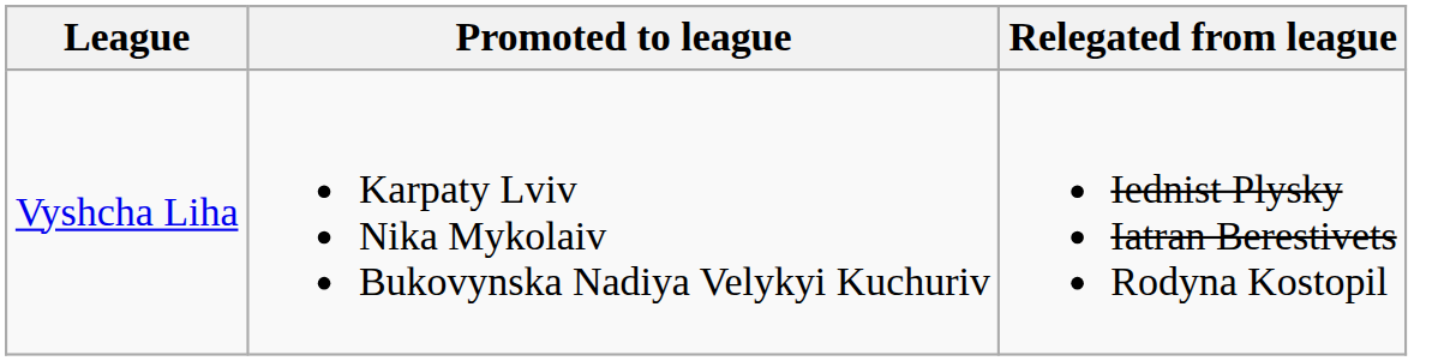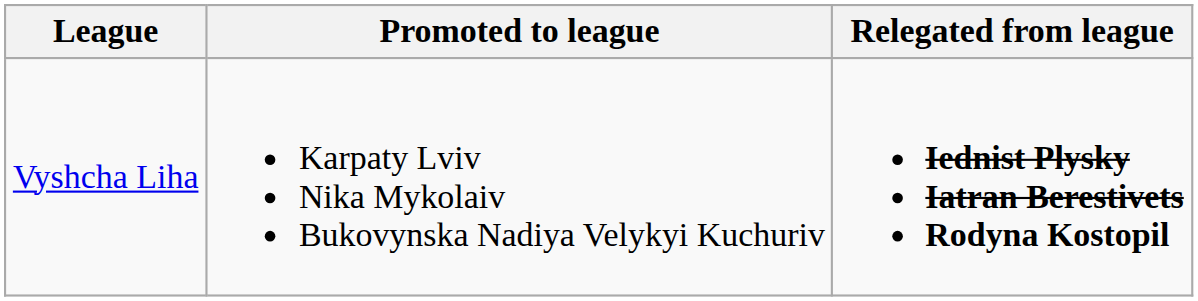Vyshcha Liha | Relegated from league: normal -> bold
